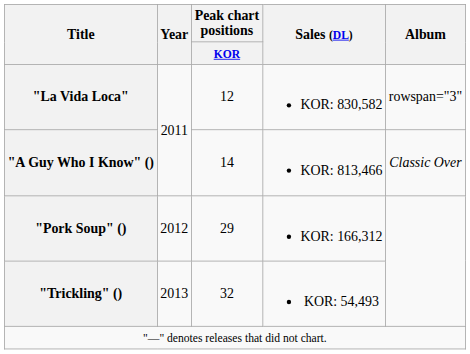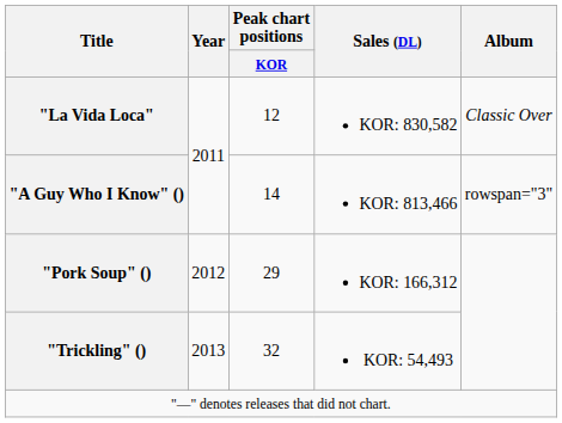"La Vida Loca" | Album: rowspan="3" -> Classic Over
"A Guy Who I Know" () | Album: Classic Over -> rowspan="3"
